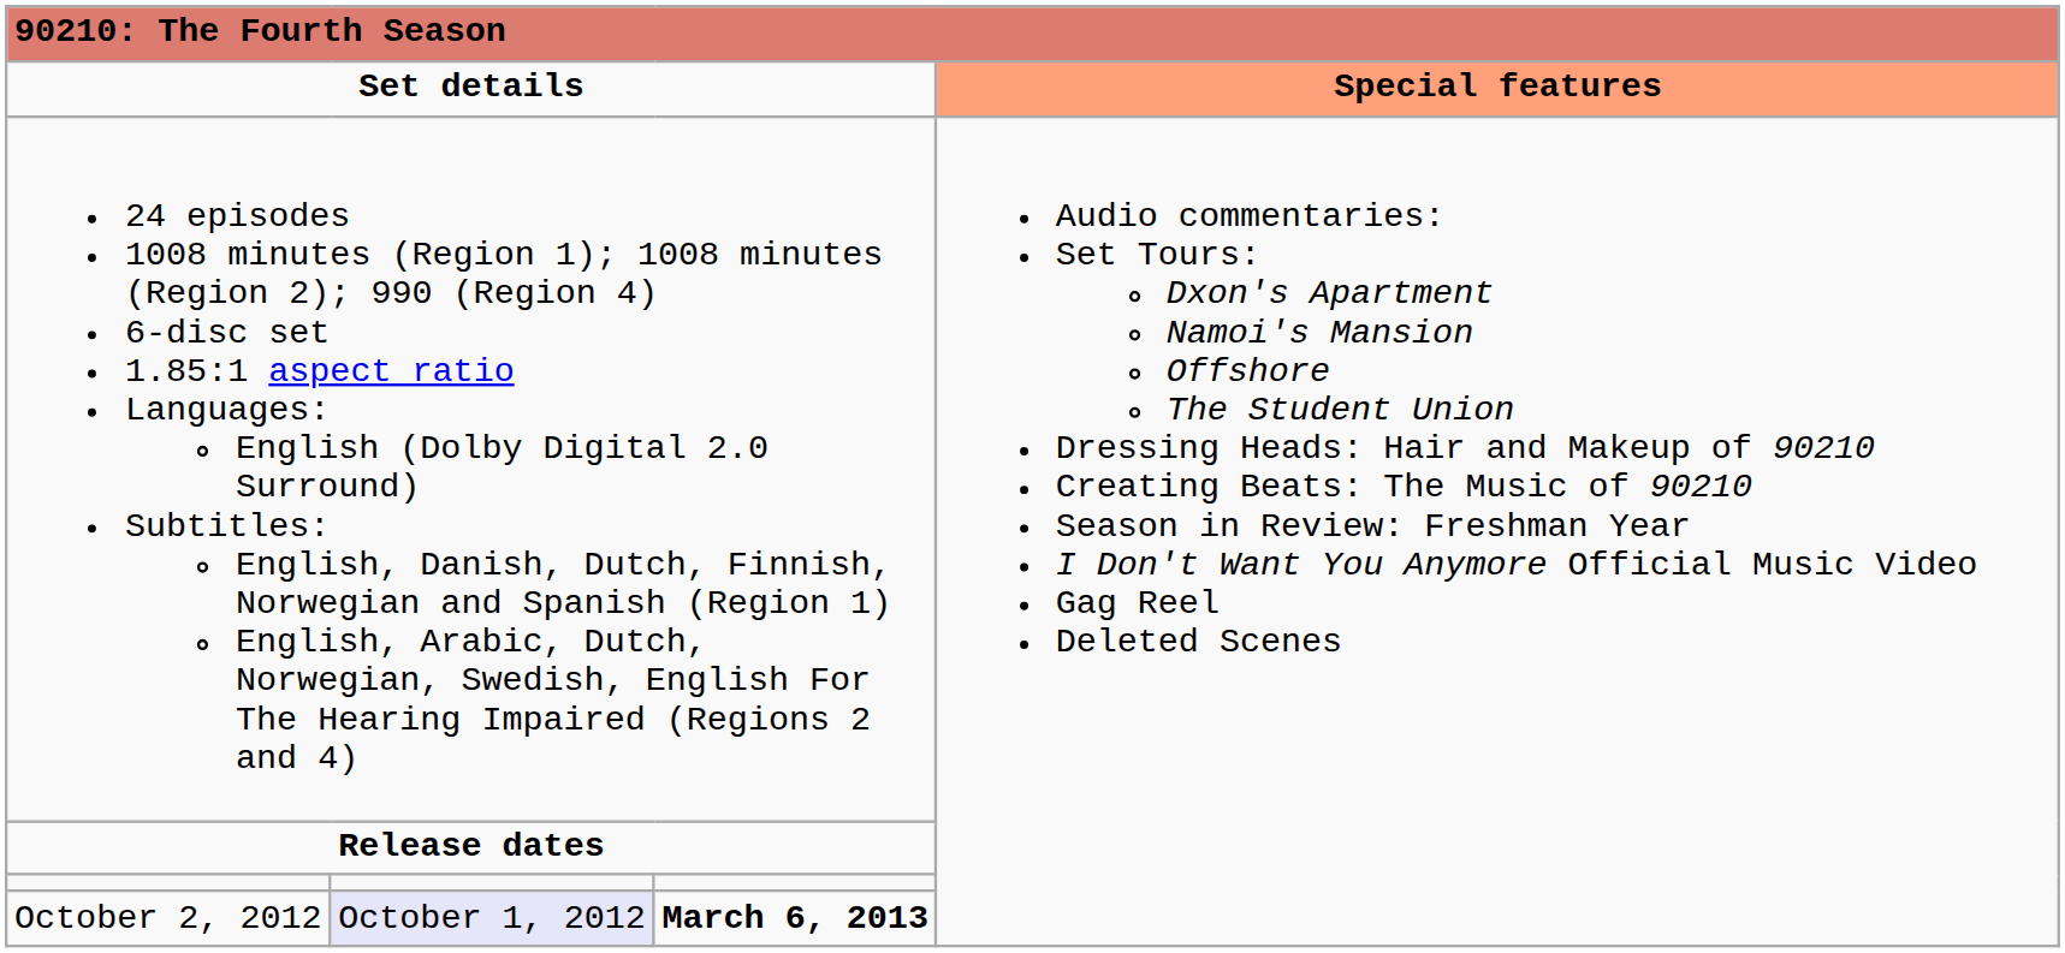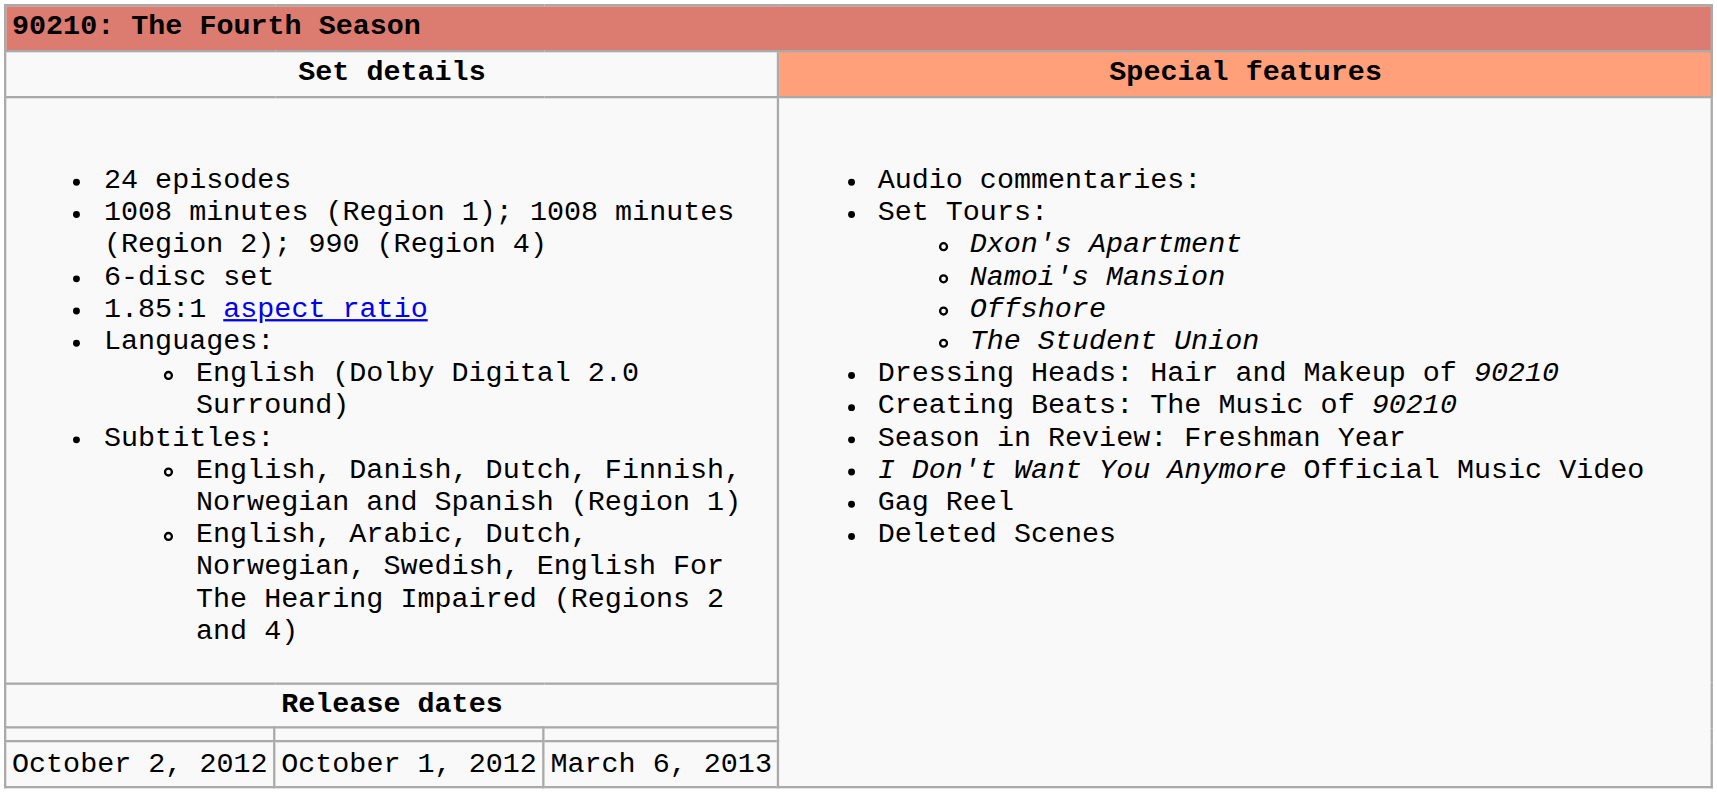October 2, 2012 | column 2: lavender background -> no background
October 2, 2012 | column 3: bold -> normal
